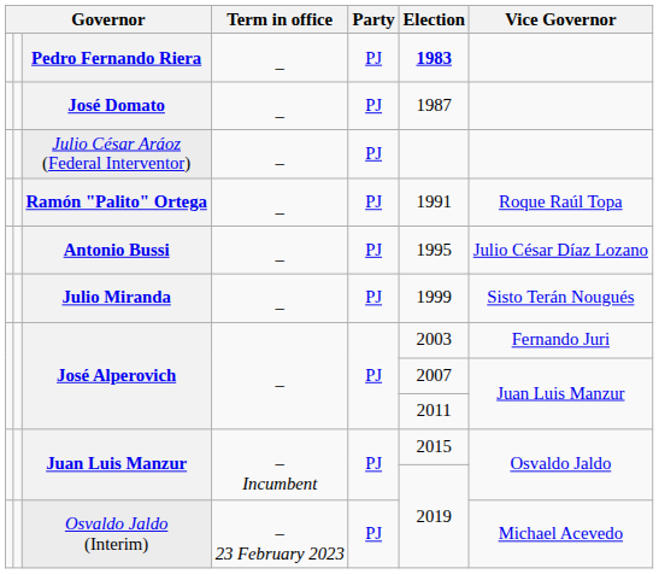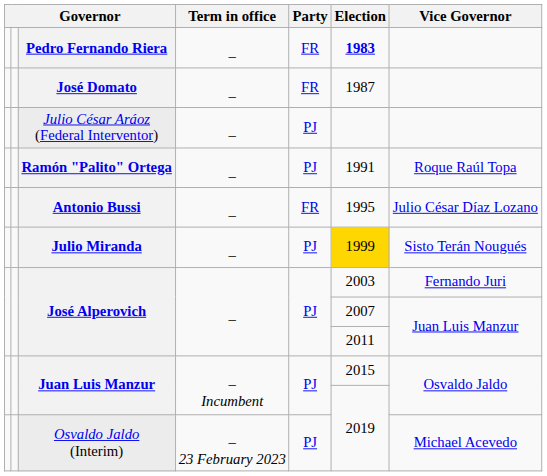Pedro Fernando Riera | Party: PJ -> FR
José Domato | Party: PJ -> FR
Antonio Bussi | Party: PJ -> FR
Julio Miranda | Election: no background -> gold background
